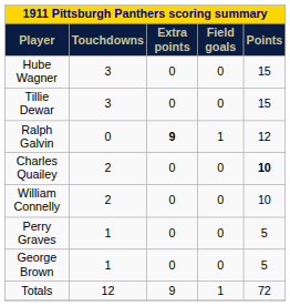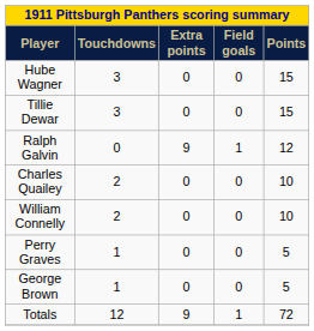Ralph Galvin | Extra points: bold -> normal
Charles Quailey | Points: bold -> normal
